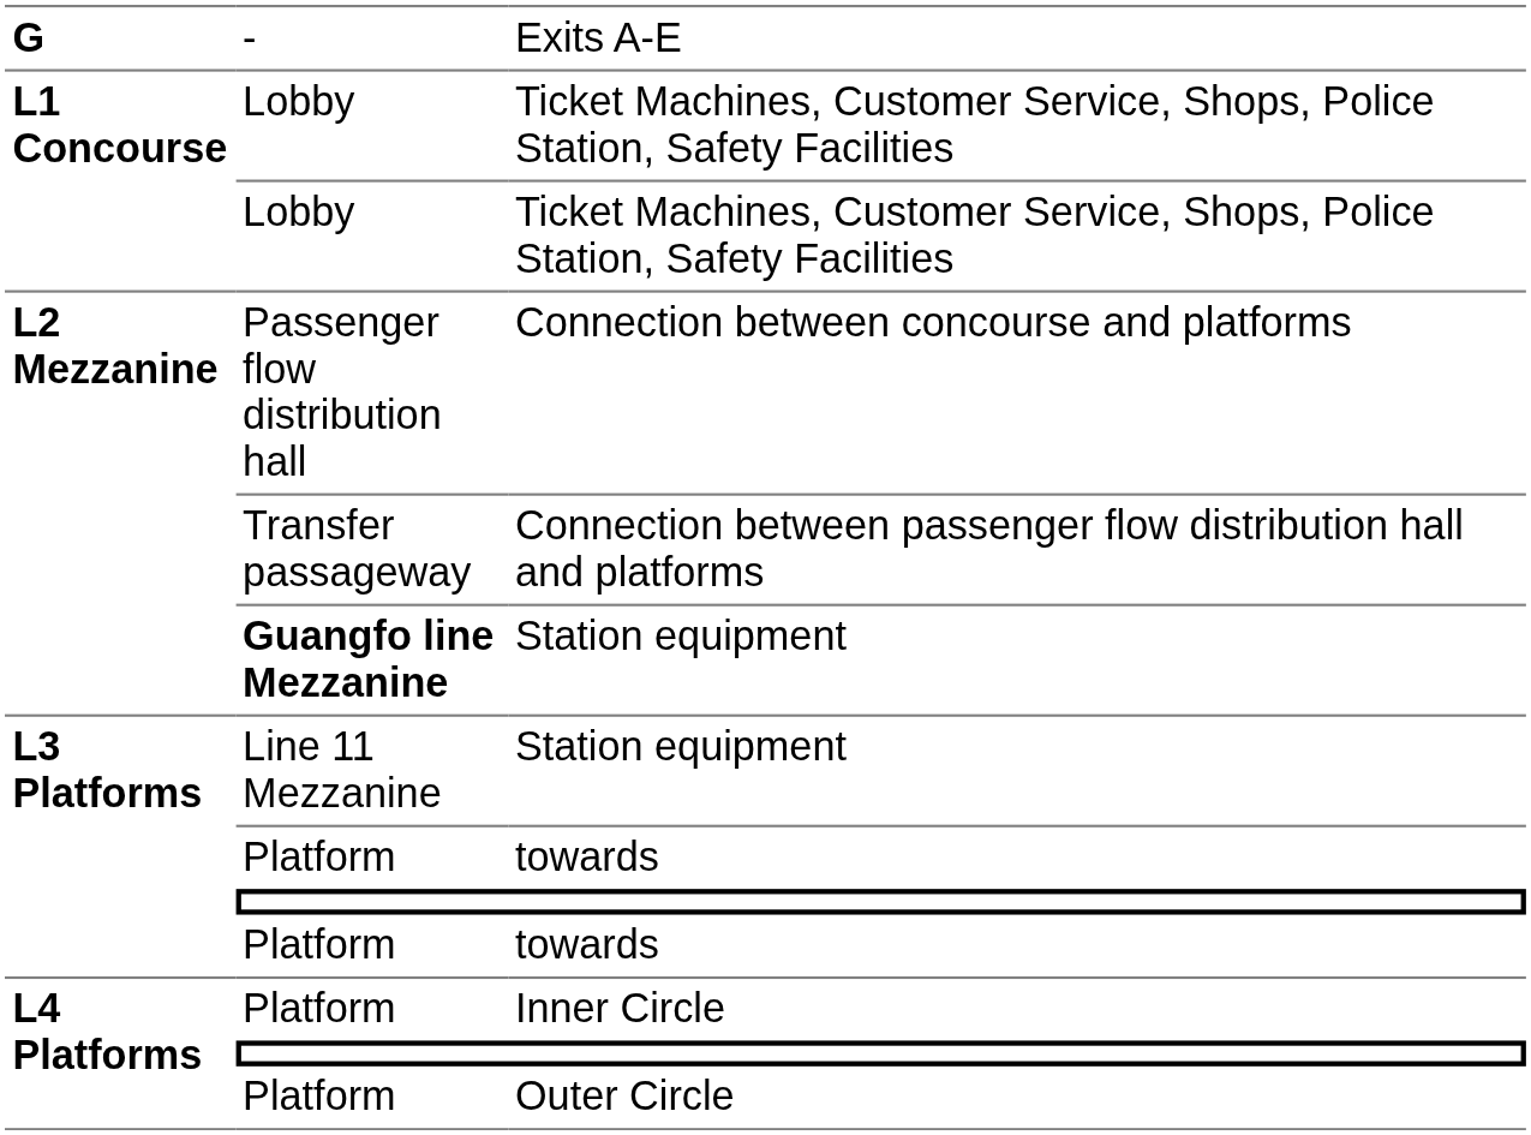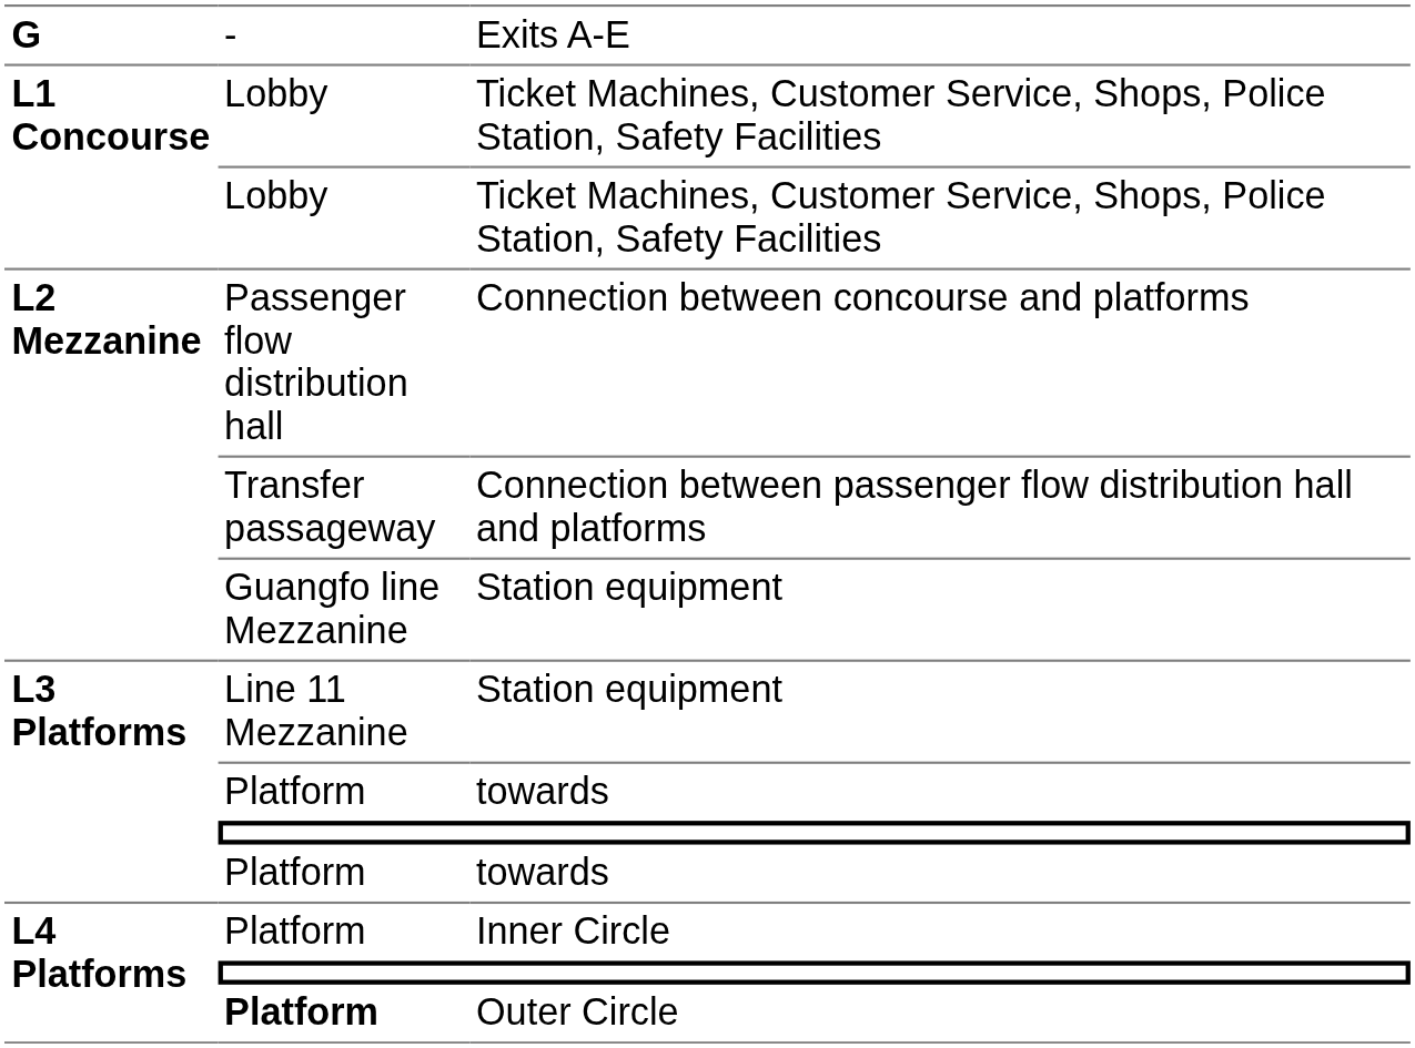L2 Mezzanine / Station equipment | column 2: bold -> normal
Outer Circle | column 2: normal -> bold
